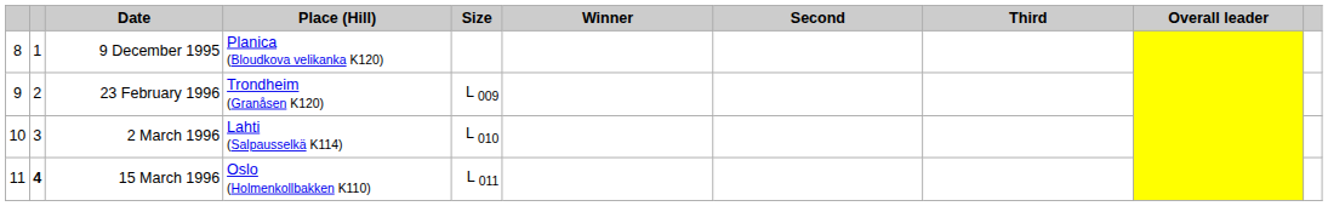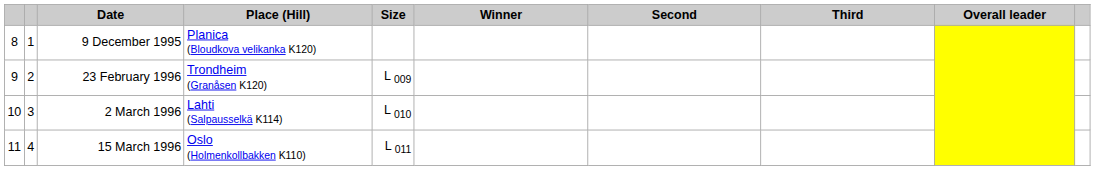15 March 1996 | column 2: bold -> normal
